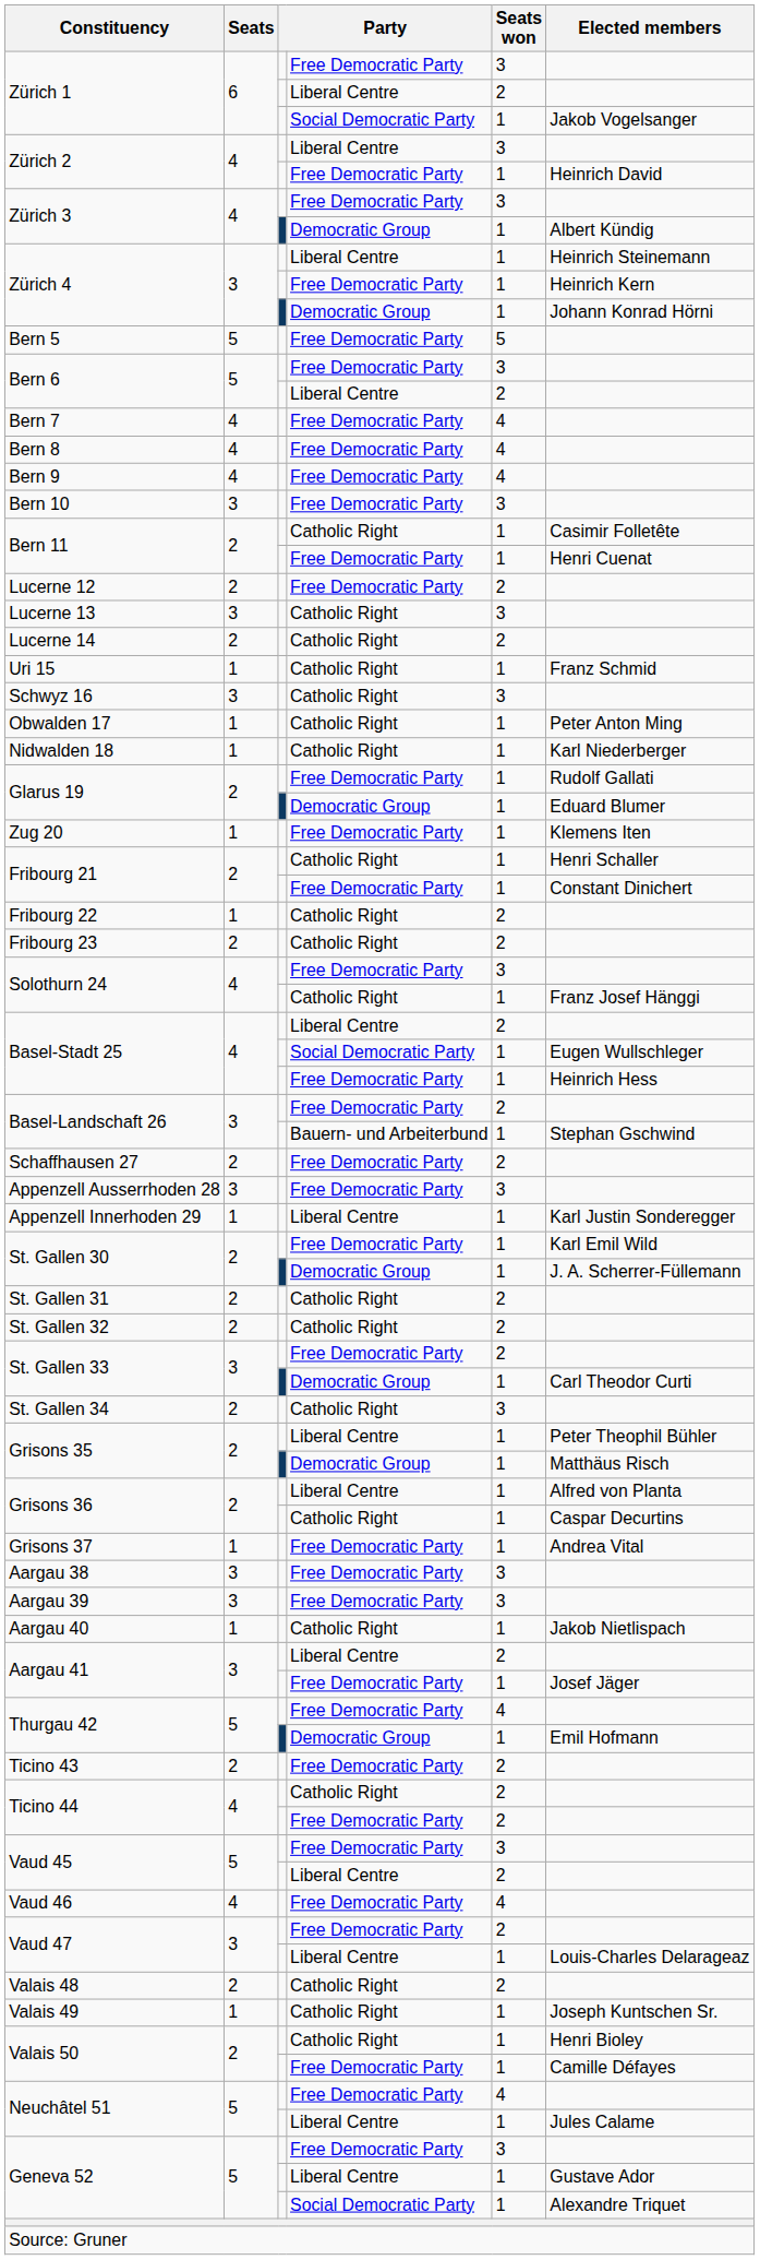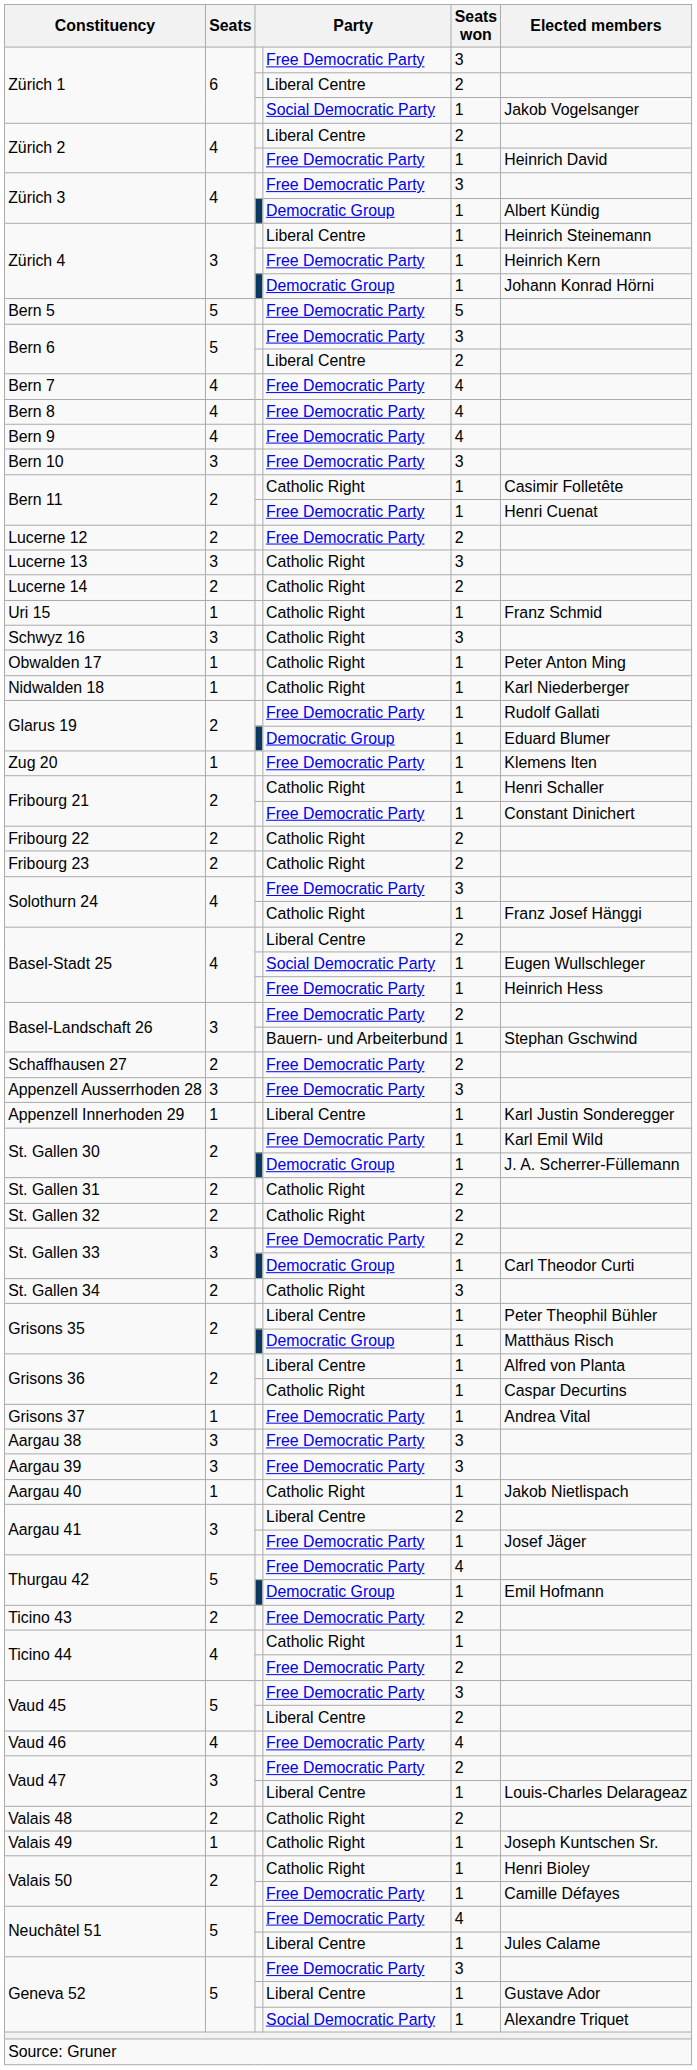Zürich 2 / Liberal Centre | Seats won: 3 -> 2
Fribourg 22 | Seats: 1 -> 2
Ticino 44 / Catholic Right | Seats won: 2 -> 1
